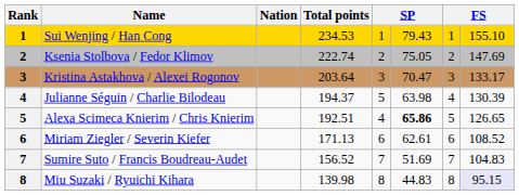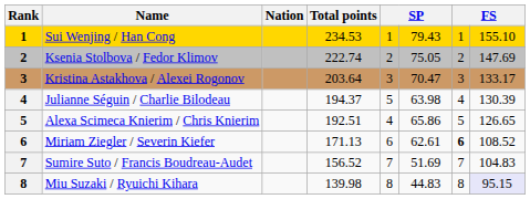Alexa Scimeca Knierim / Chris Knierim | column 6: bold -> normal
Miriam Ziegler / Severin Kiefer | column 7: normal -> bold
